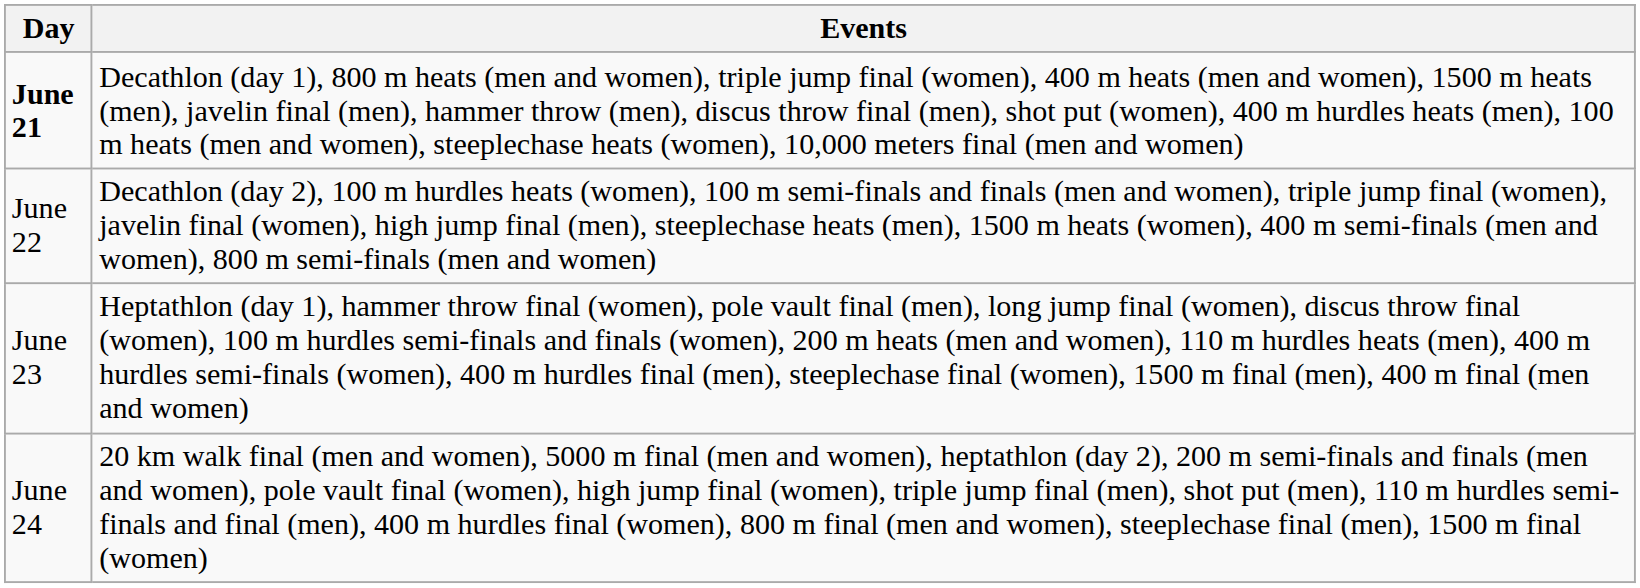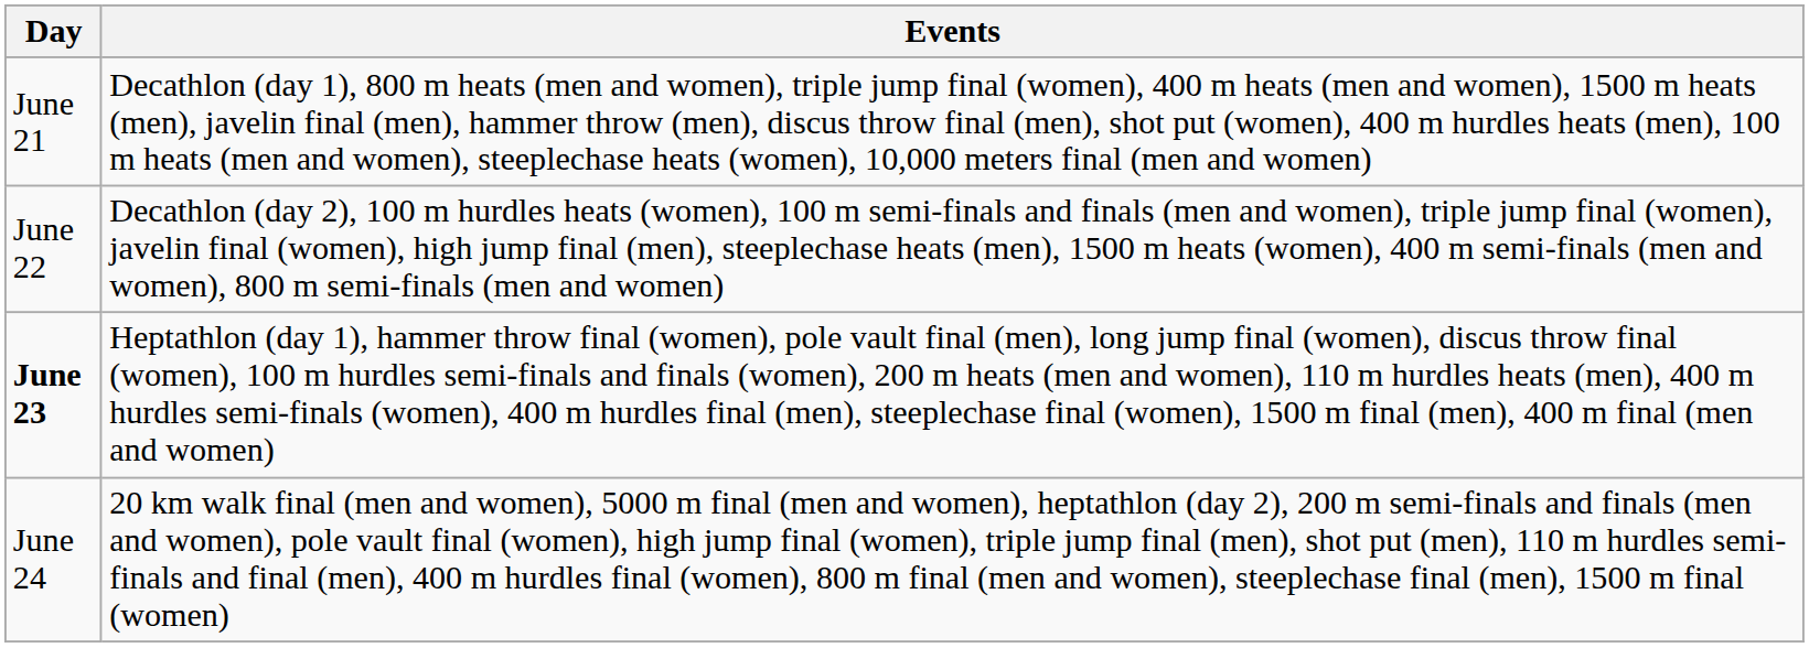June 21 | Day: bold -> normal
June 23 | Day: normal -> bold
